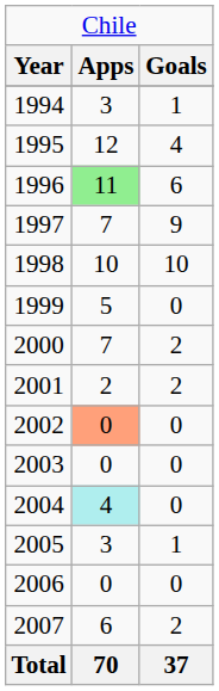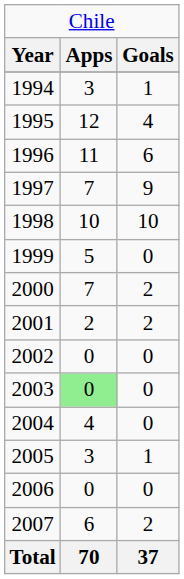1996 | column 2: lightgreen background -> no background
2002 | column 2: lightsalmon background -> no background
2003 | column 2: no background -> lightgreen background
2004 | column 2: paleturquoise background -> no background
